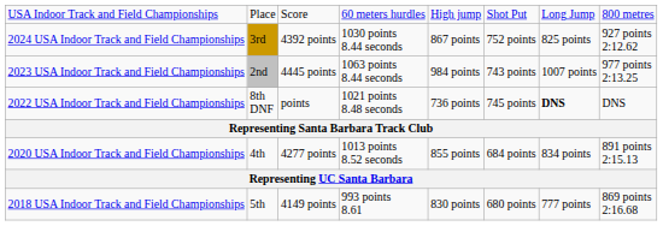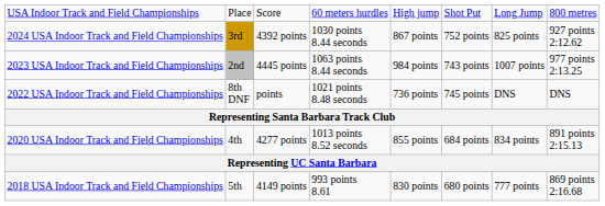2022 USA Indoor Track and Field Championships | column 7: bold -> normal
